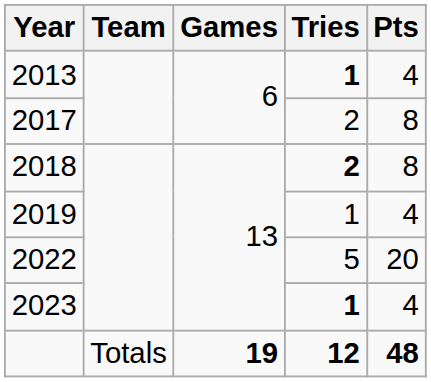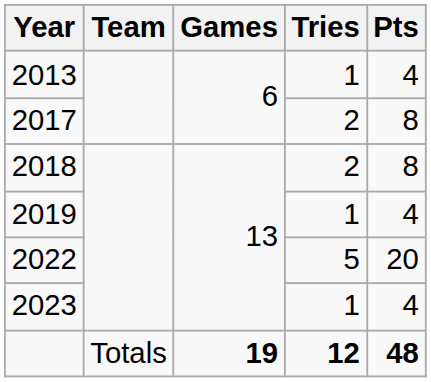2013 | Tries: bold -> normal
2018 | Tries: bold -> normal
2023 | Tries: bold -> normal
